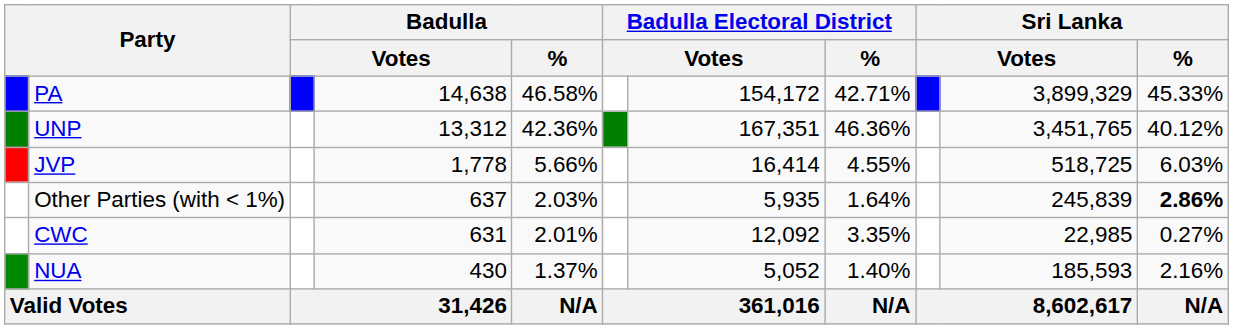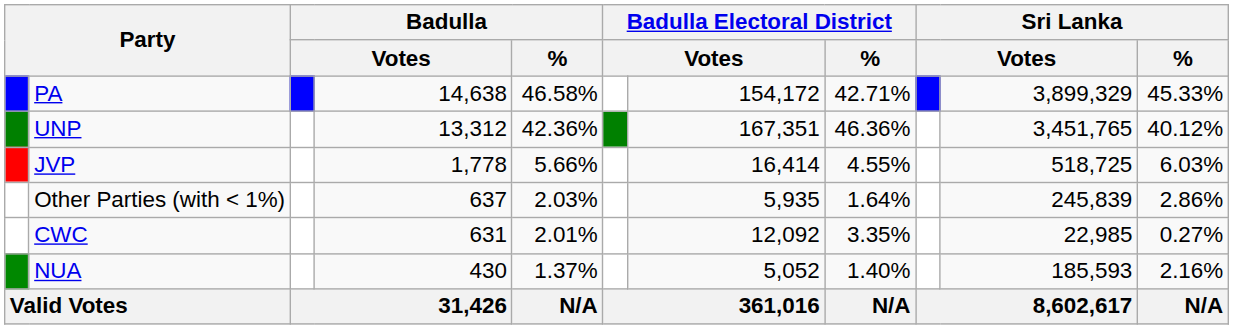Other Parties (with < 1%) | Sri Lanka / %: bold -> normal
